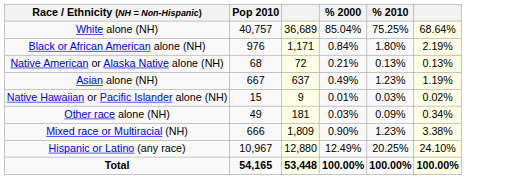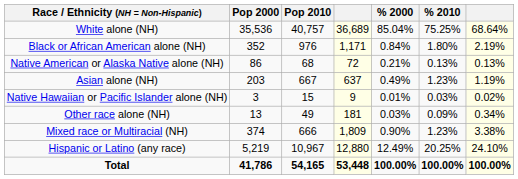+ column: Pop 2000 | 35,536 | 352 | 86 | 203 | 3 | 13 | 374 | 5,219 | 41,786
